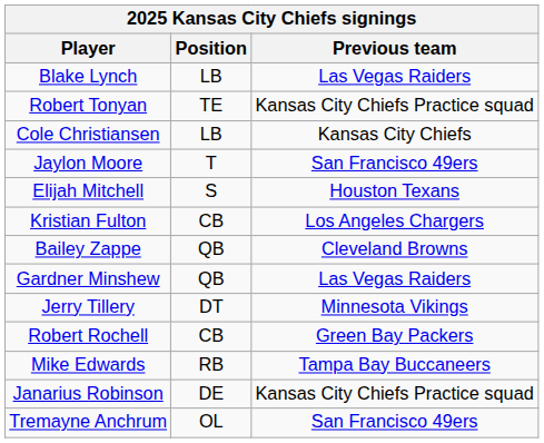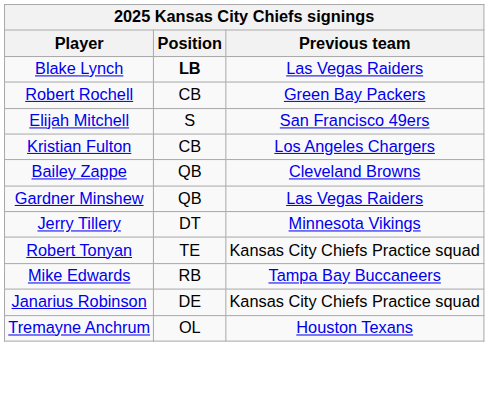Blake Lynch | Position: normal -> bold
rows swapped: Robert Tonyan <-> Robert Rochell
- row: Cole Christiansen | LB | Kansas City Chiefs
- row: Jaylon Moore | T | San Francisco 49ers
Elijah Mitchell | Previous team: Houston Texans -> San Francisco 49ers
Tremayne Anchrum | Previous team: San Francisco 49ers -> Houston Texans
